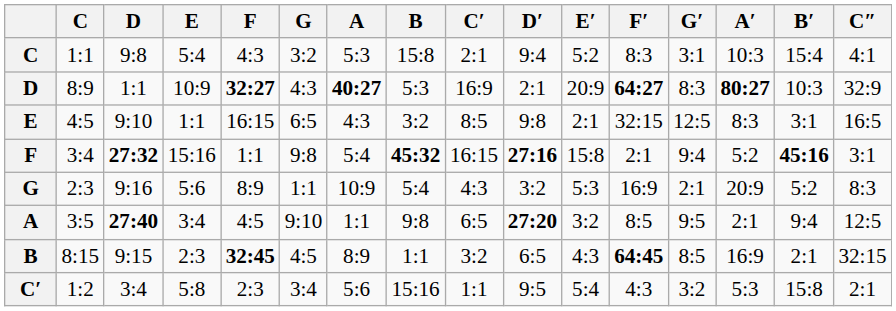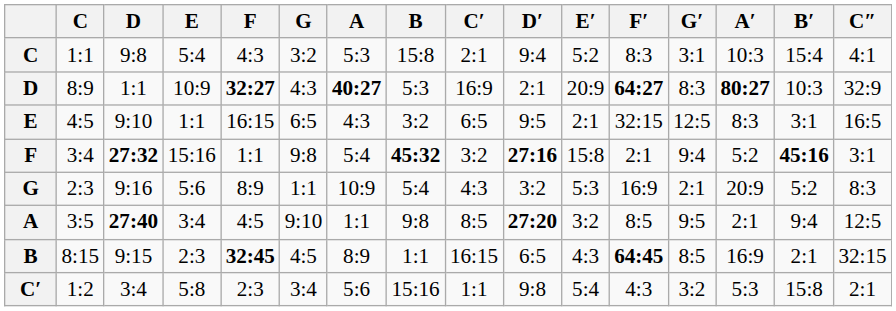row 4 | C′: 8:5 -> 6:5
row 4 | D′: 9:8 -> 9:5
row 5 | C′: 16:15 -> 3:2
row 7 | C′: 6:5 -> 8:5
row 8 | C′: 3:2 -> 16:15
row 9 | D′: 9:5 -> 9:8
